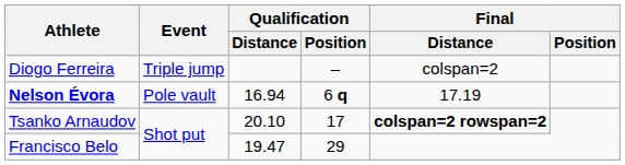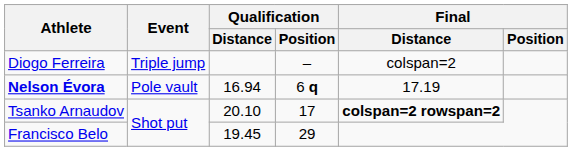Francisco Belo | Qualification / Distance: 19.47 -> 19.45
